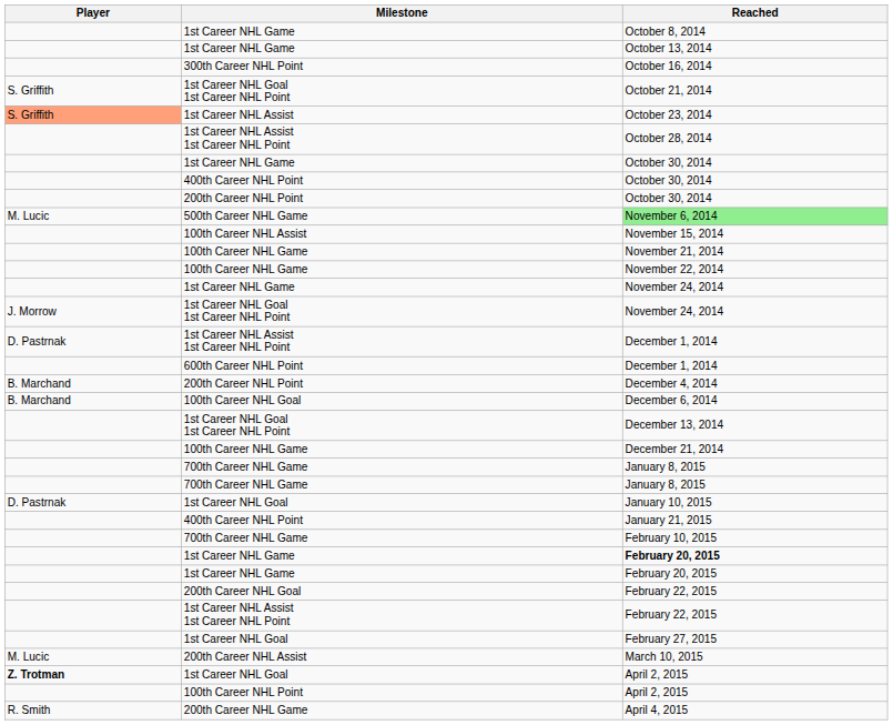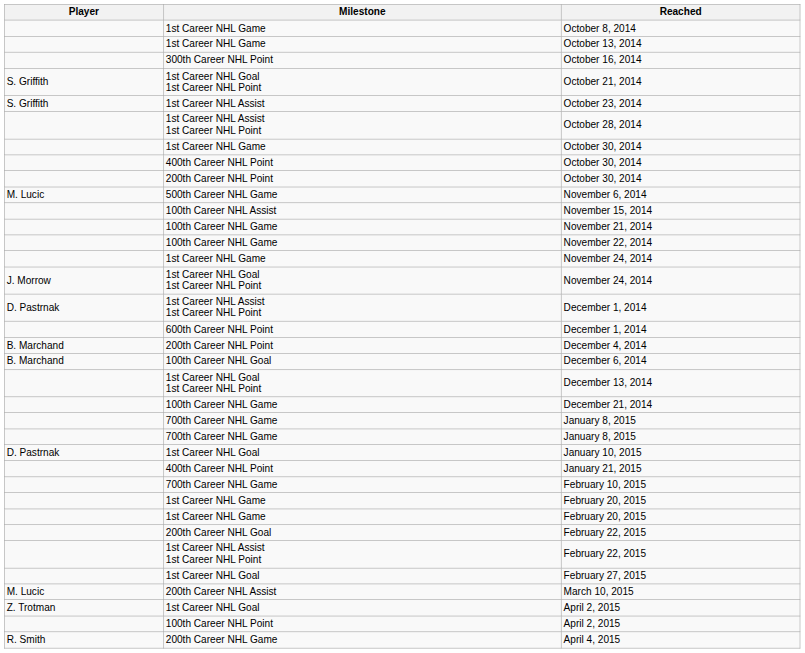row 6 | Player: lightsalmon background -> no background
row 11 | Reached: lightgreen background -> no background
row 28 | Reached: bold -> normal
row 34 | Player: bold -> normal
